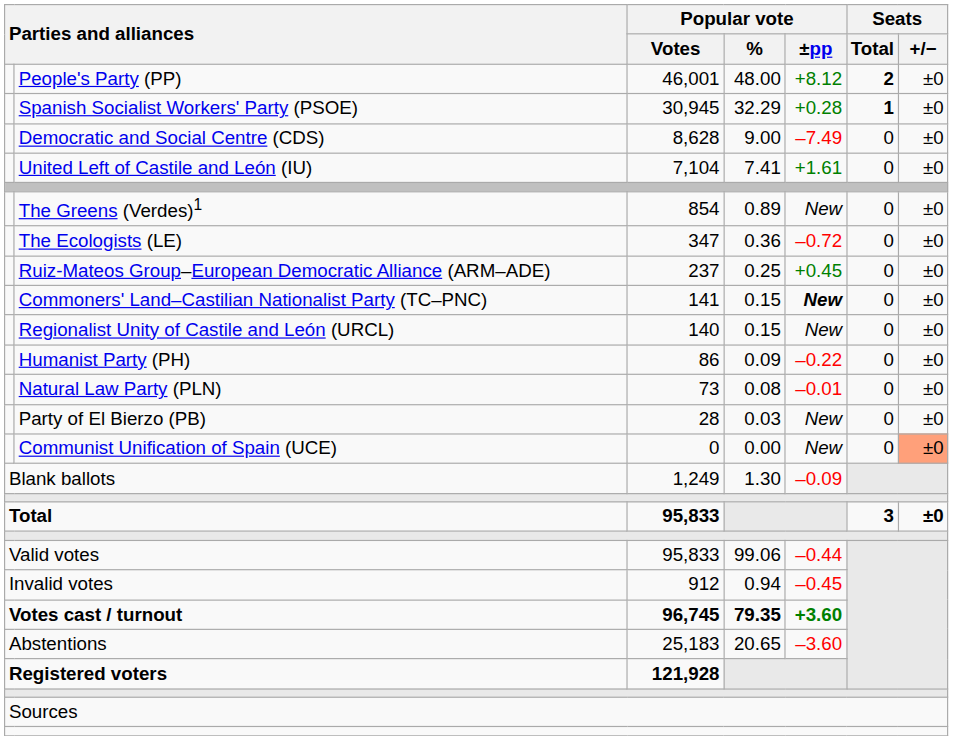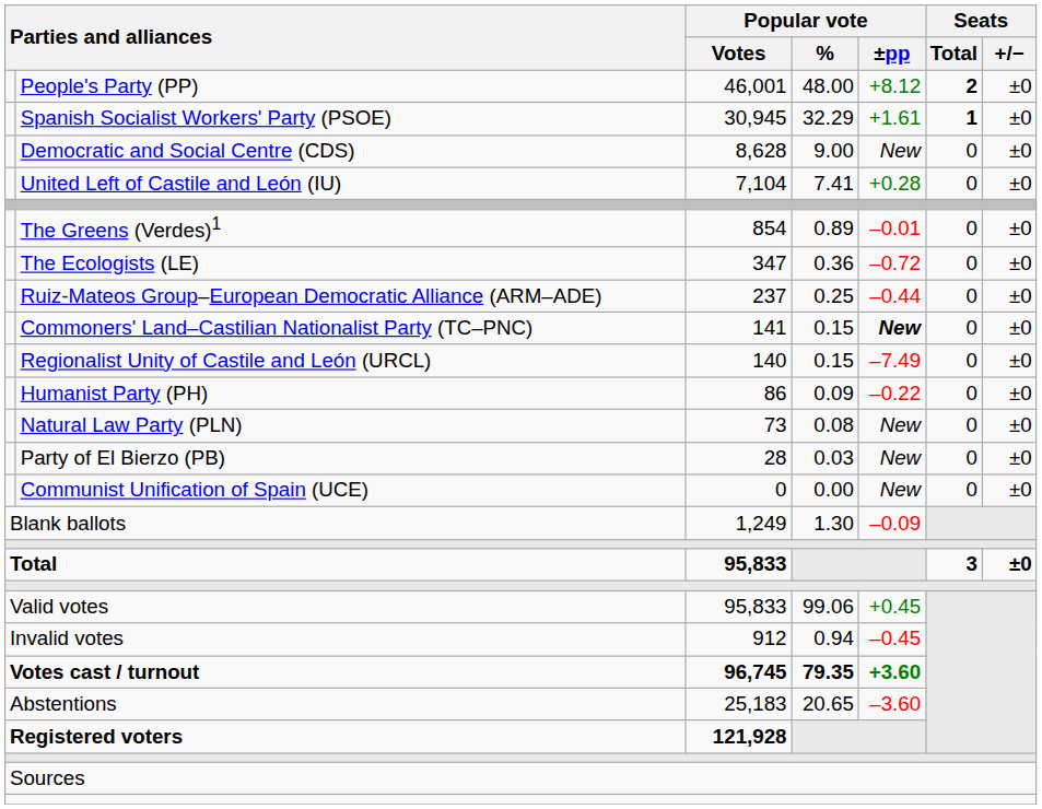Spanish Socialist Workers' Party (PSOE) | Popular vote / ±pp: +0.28 -> +1.61
Democratic and Social Centre (CDS) | Popular vote / ±pp: –7.49 -> New
United Left of Castile and León (IU) | Popular vote / ±pp: +1.61 -> +0.28
The Greens (Verdes)1 | Popular vote / ±pp: New -> –0.01
Ruiz-Mateos Group–European Democratic Alliance (ARM–ADE) | Popular vote / ±pp: +0.45 -> –0.44
Regionalist Unity of Castile and León (URCL) | Popular vote / ±pp: New -> –7.49
Natural Law Party (PLN) | Popular vote / ±pp: –0.01 -> New
Communist Unification of Spain (UCE) | Seats / +/−: lightsalmon background -> no background
Valid votes | Popular vote / ±pp: –0.44 -> +0.45
